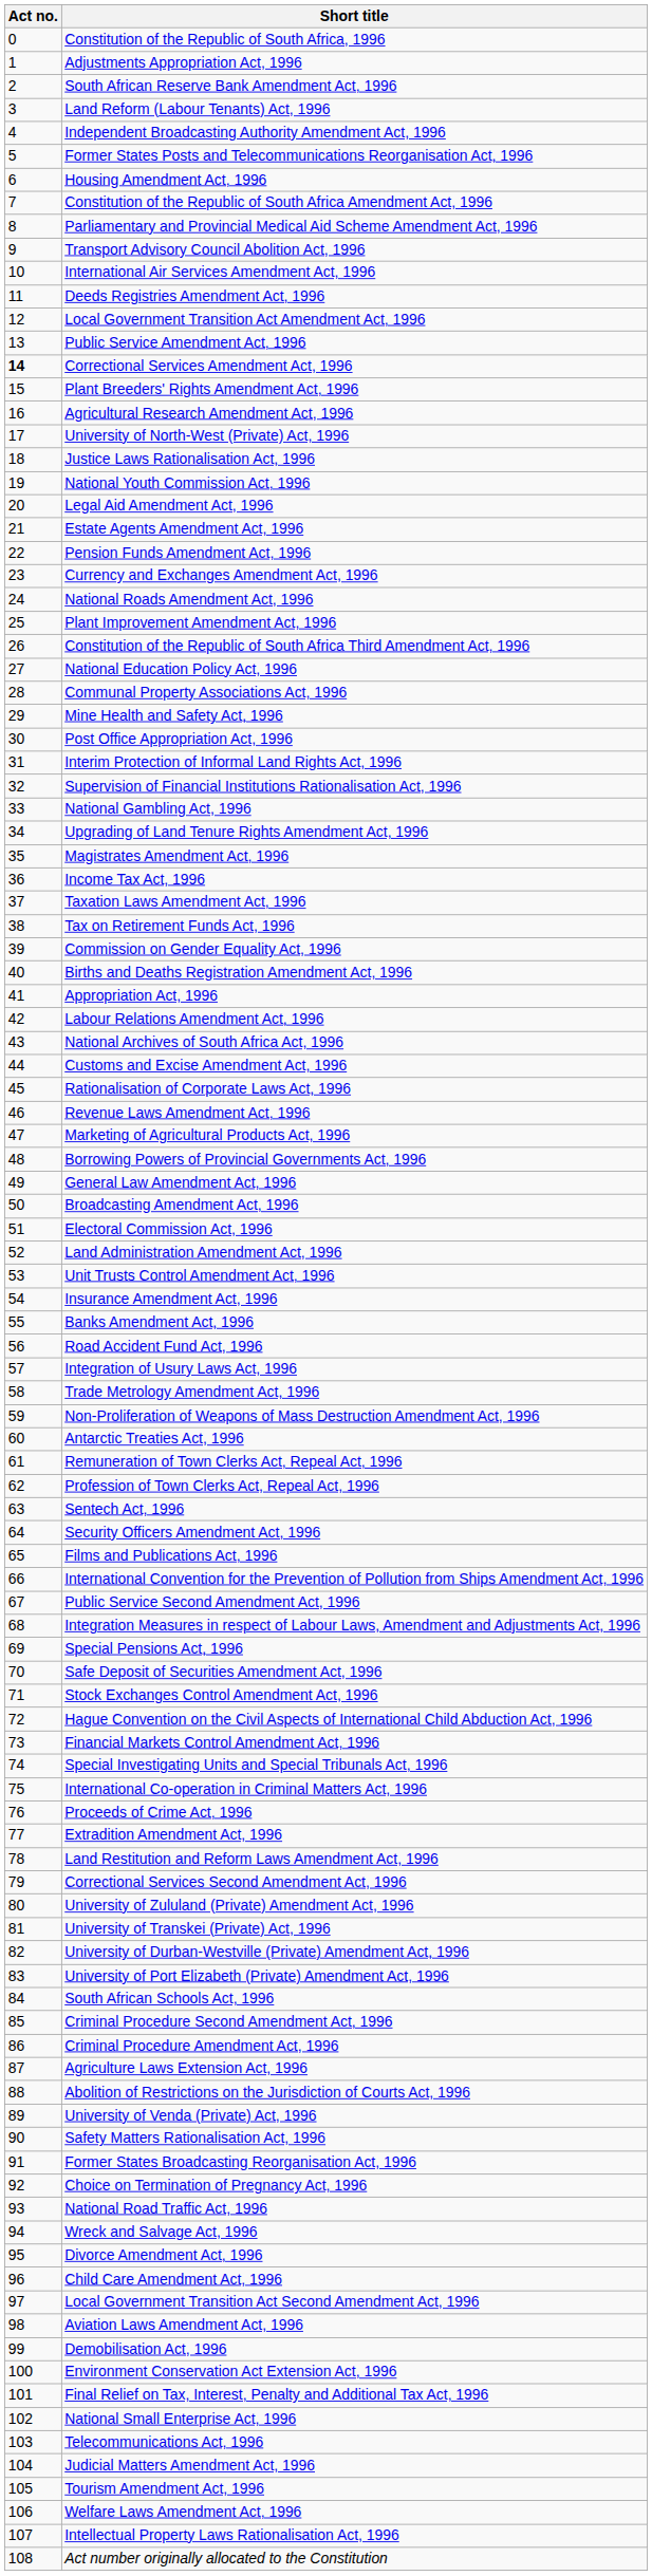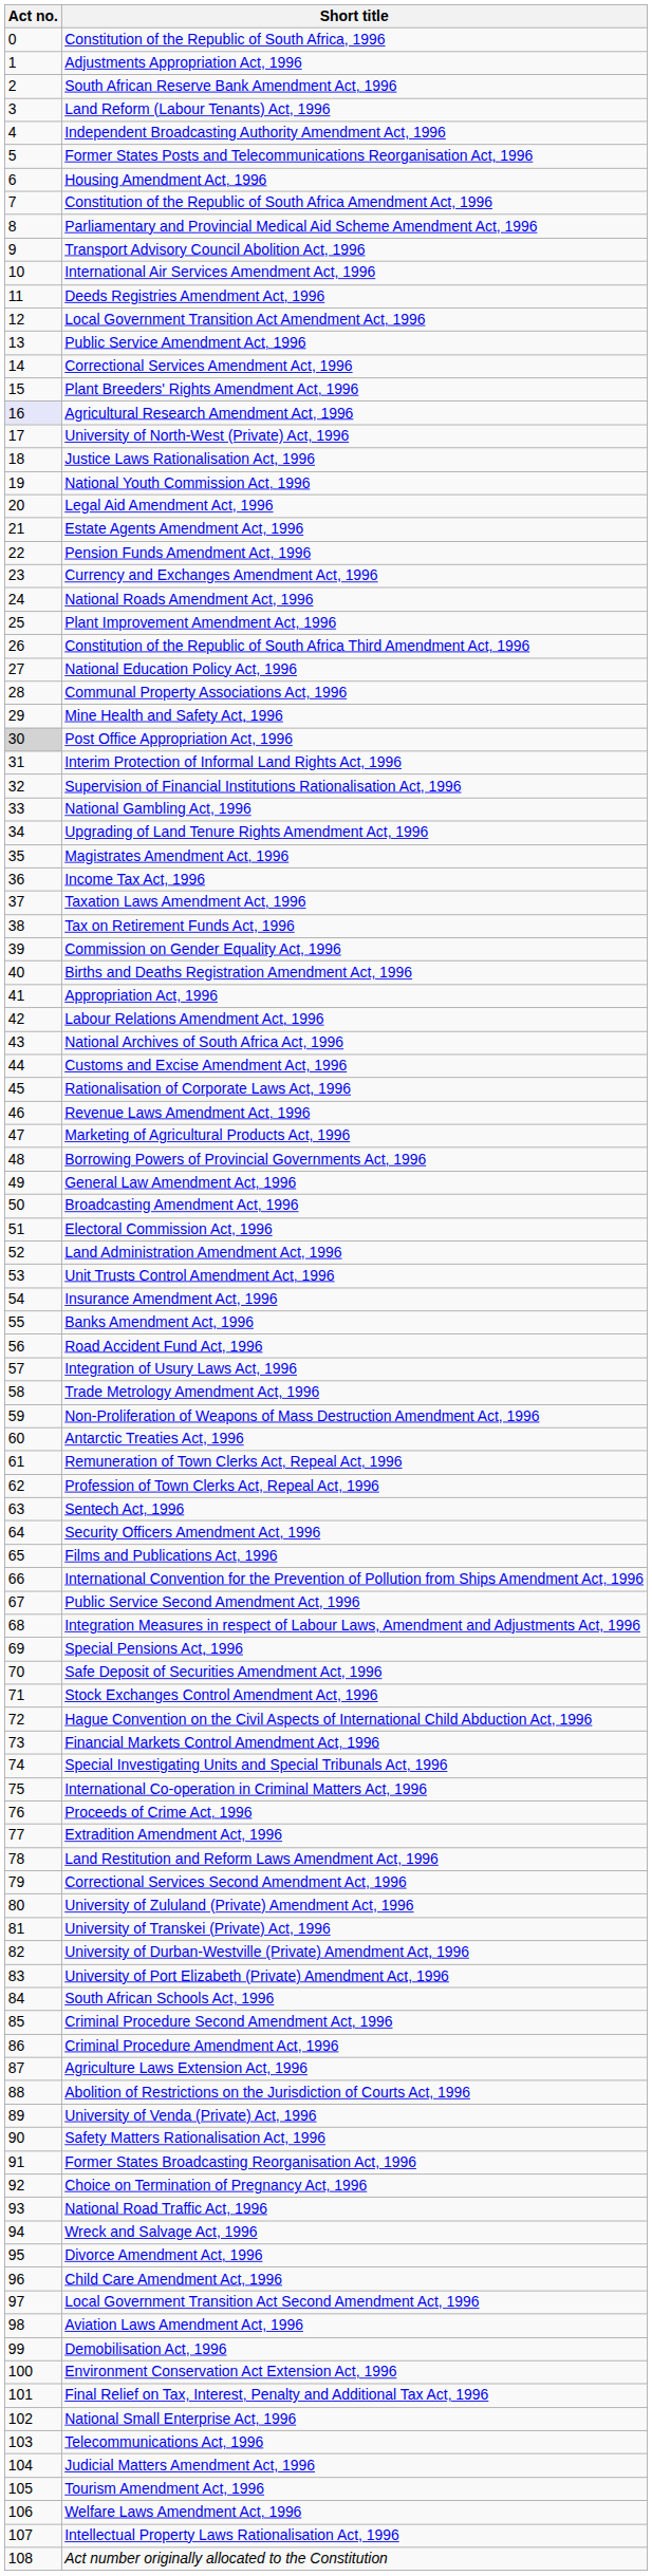Correctional Services Amendment Act, 1996 | Act no.: bold -> normal
Agricultural Research Amendment Act, 1996 | Act no.: no background -> lavender background
Post Office Appropriation Act, 1996 | Act no.: no background -> lightgrey background
